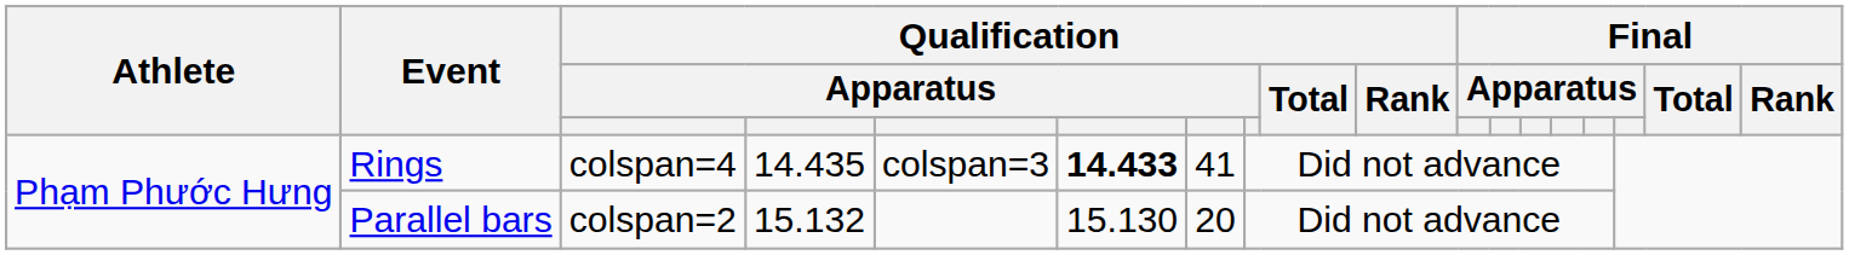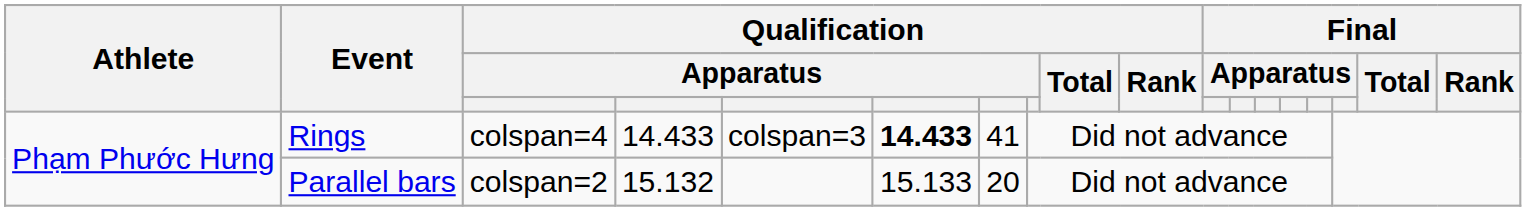Rings | column 4: 14.435 -> 14.433
Parallel bars | column 6: 15.130 -> 15.133
